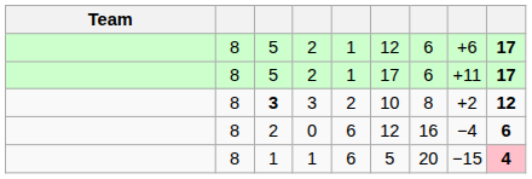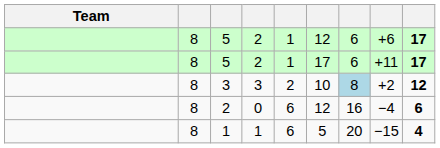row 4 | column 3: bold -> normal
row 4 | column 7: no background -> lightblue background
row 6 | column 9: pink background -> no background
